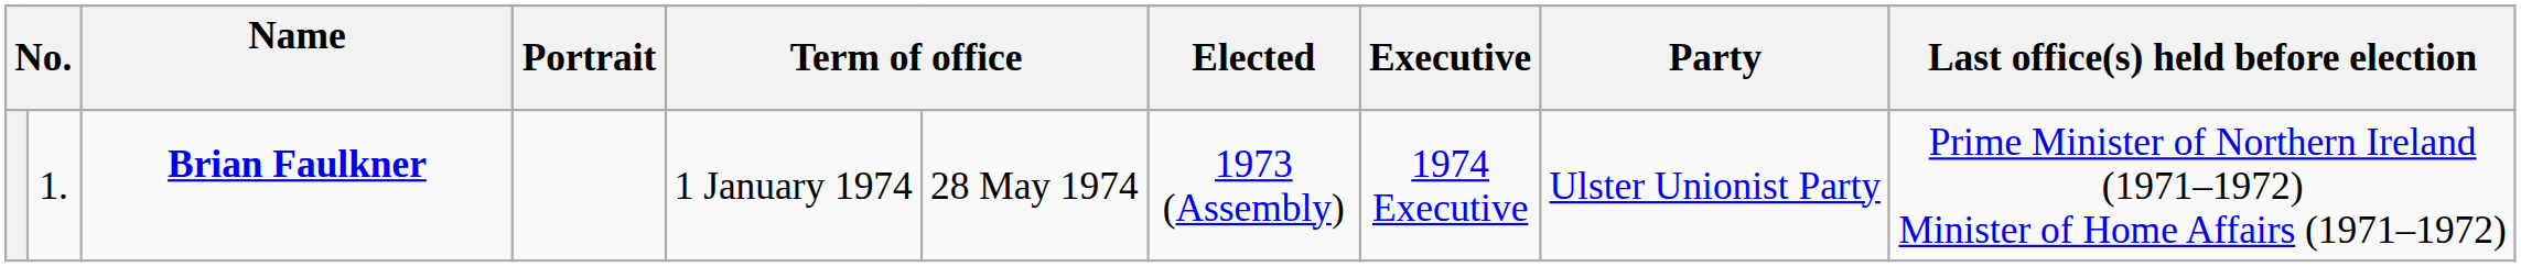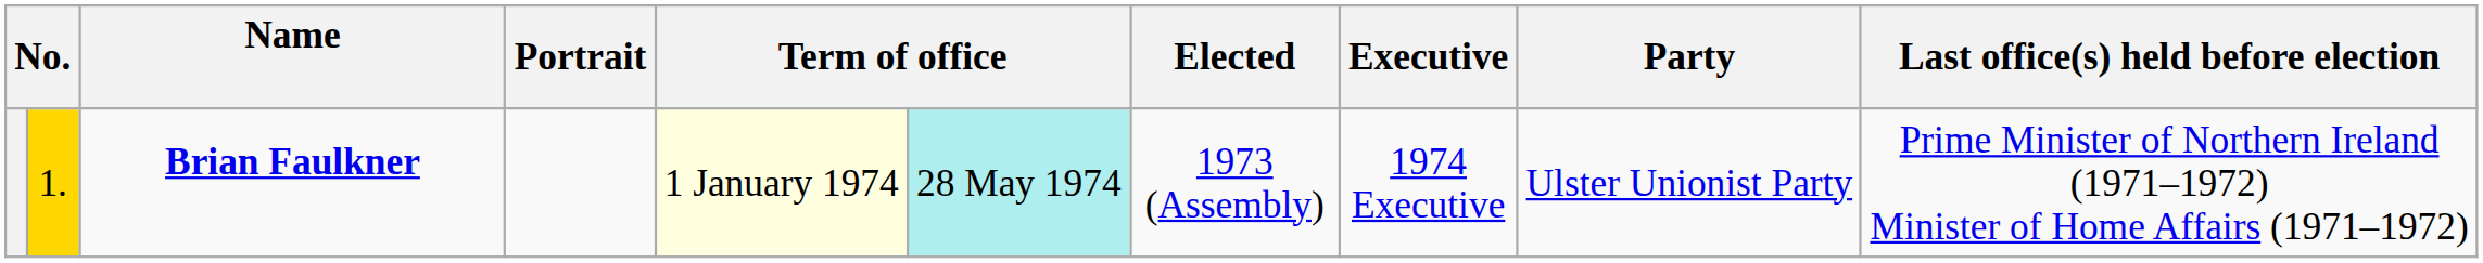Brian Faulkner | column 2: no background -> gold background
Brian Faulkner | column 5: no background -> lightyellow background
Brian Faulkner | column 6: no background -> paleturquoise background
